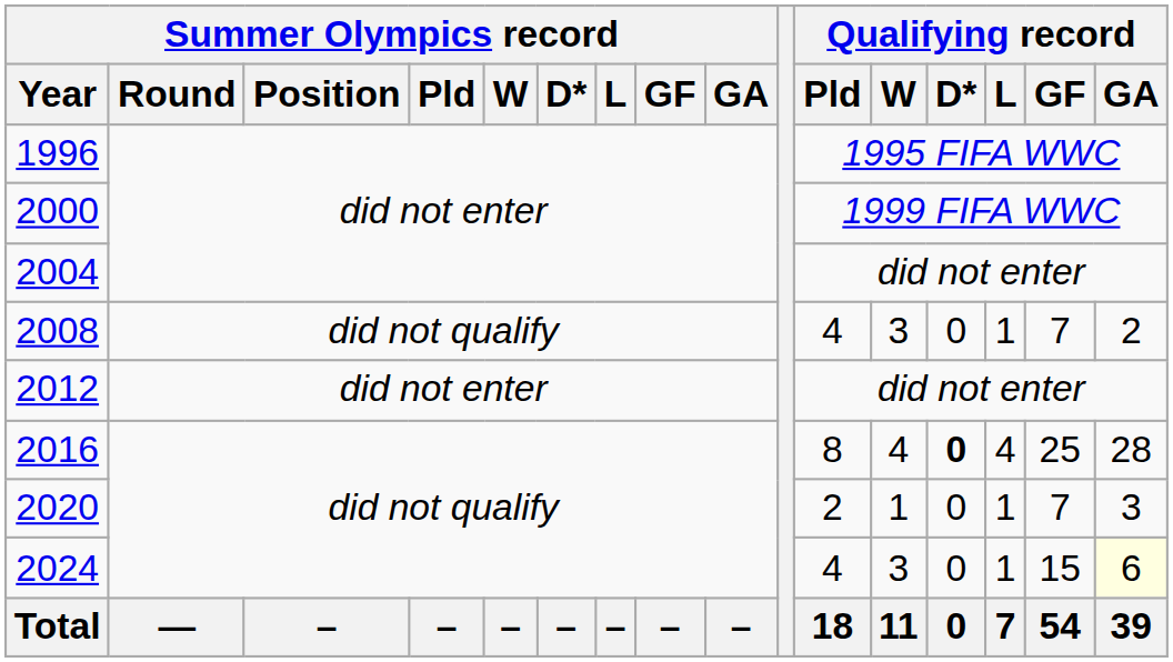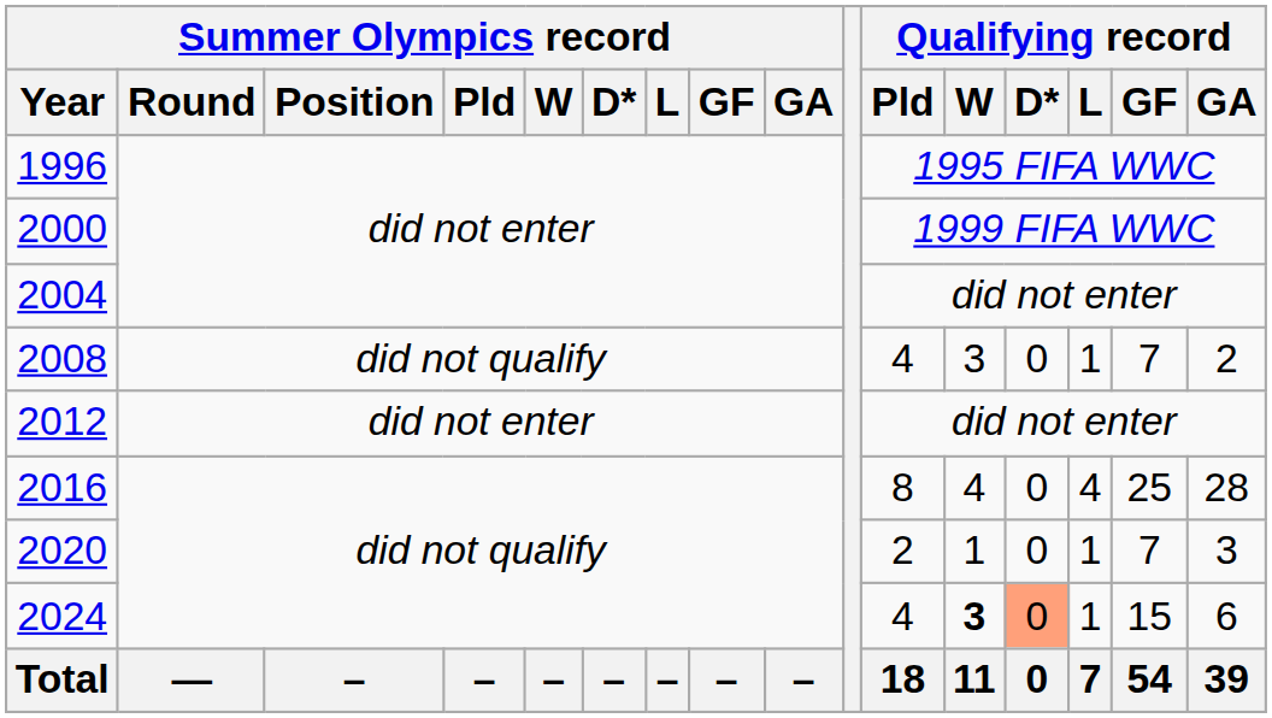2016 | Qualifying record / D*: bold -> normal
2024 | Qualifying record / W: normal -> bold
2024 | Qualifying record / D*: no background -> lightsalmon background
2024 | Qualifying record / GA: lightyellow background -> no background
